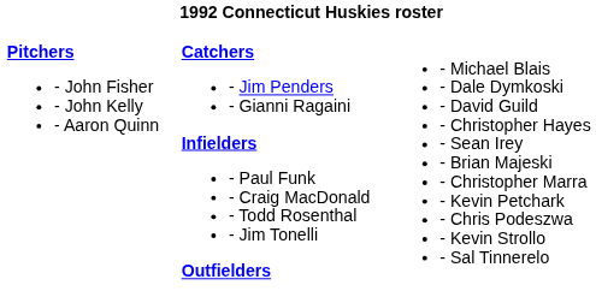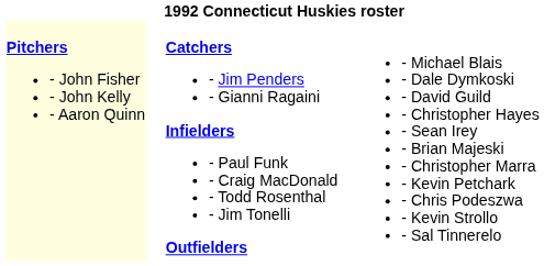Pitchers - John Fisher - John Kelly - Aaron Quinn | column 1: no background -> lightyellow background
